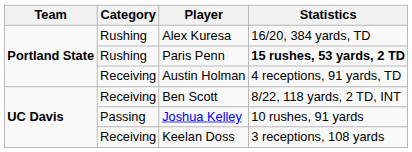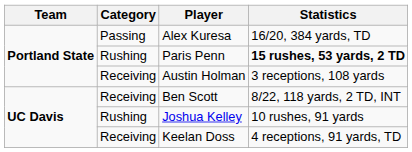Alex Kuresa | Category: Rushing -> Passing
Austin Holman | Statistics: 4 receptions, 91 yards, TD -> 3 receptions, 108 yards
Joshua Kelley | Category: Passing -> Rushing
Keelan Doss | Statistics: 3 receptions, 108 yards -> 4 receptions, 91 yards, TD
